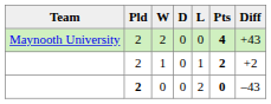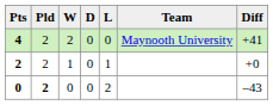columns swapped: Team <-> Pts
row 2 | Diff: +43 -> +41
row 3 | Diff: +2 -> +0
